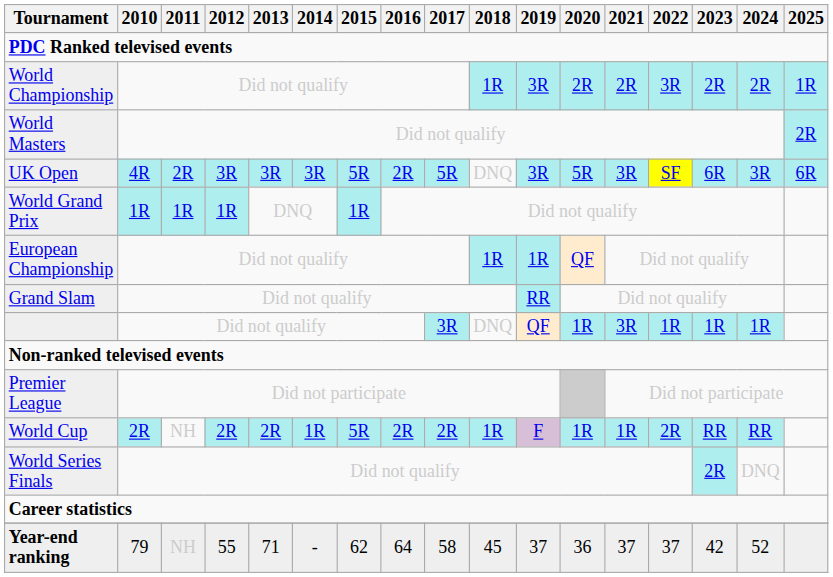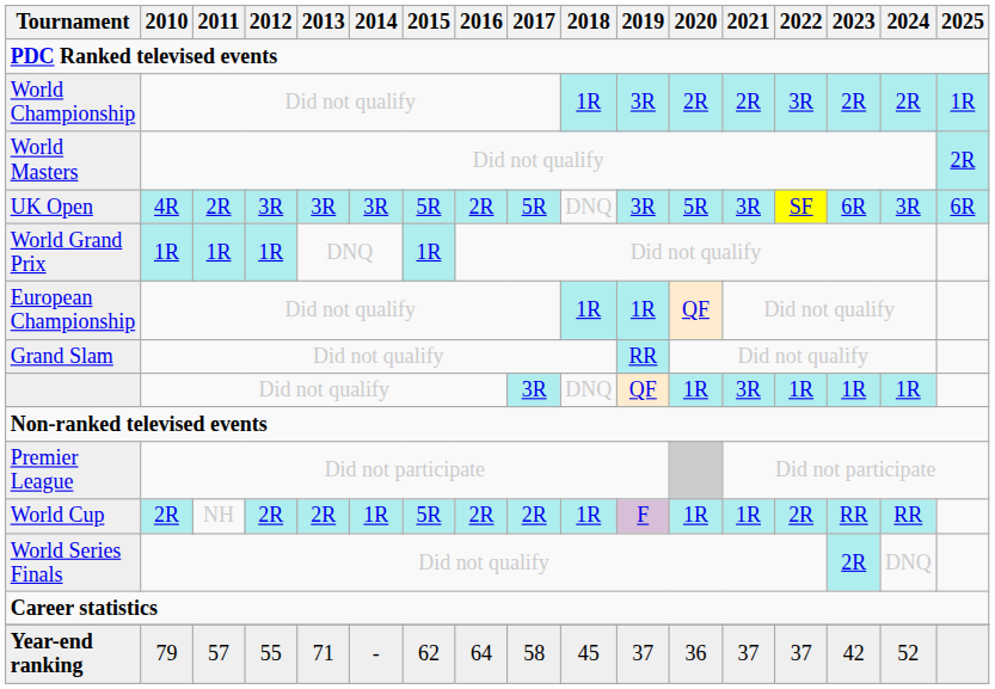Year-end ranking | 2011: NH -> 57
